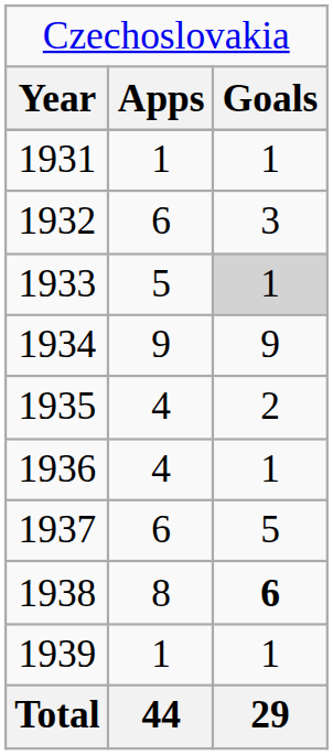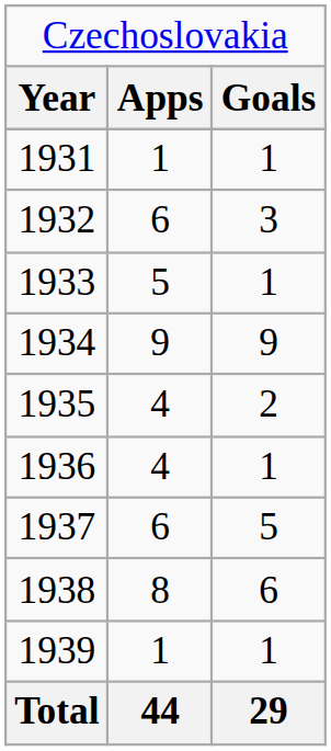1933 | column 3: lightgrey background -> no background
1938 | column 3: bold -> normal
